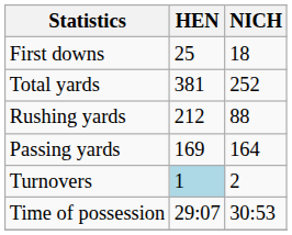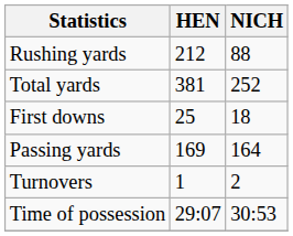rows swapped: First downs <-> Rushing yards
Turnovers | HEN: lightblue background -> no background
